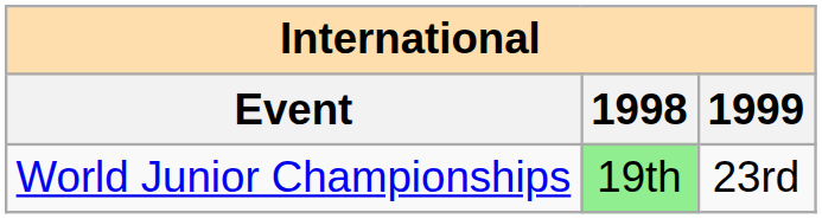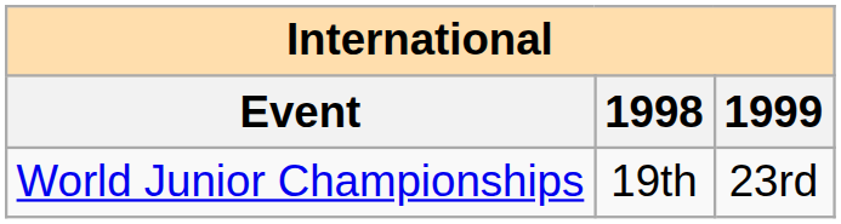World Junior Championships | 1998: lightgreen background -> no background
